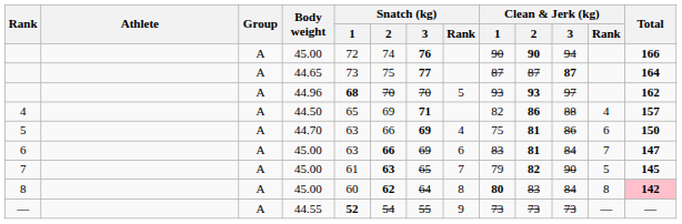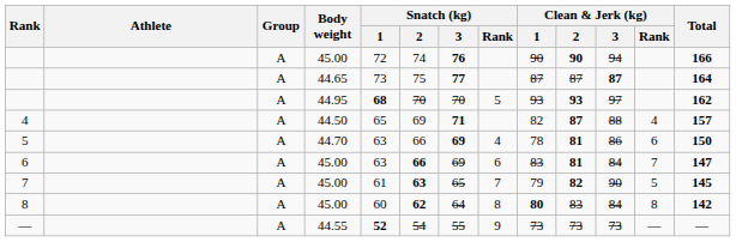row 5 | Body weight: 44.96 -> 44.95
row 6 | Clean & Jerk (kg) / 2: 86 -> 87
row 7 | Clean & Jerk (kg) / 1: 75 -> 78
row 10 | Total: pink background -> no background
